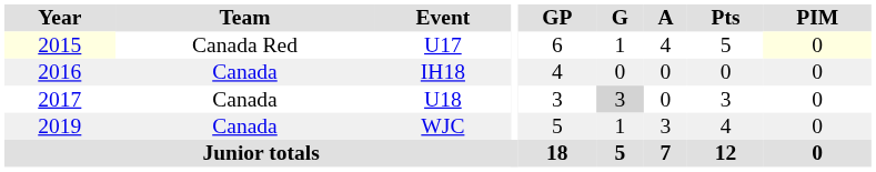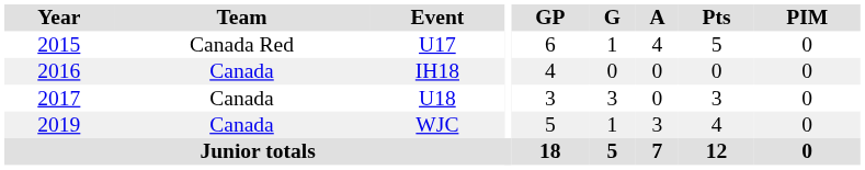U17 | Year: lightyellow background -> no background
U17 | PIM: lightyellow background -> no background
U18 | G: lightgrey background -> no background
